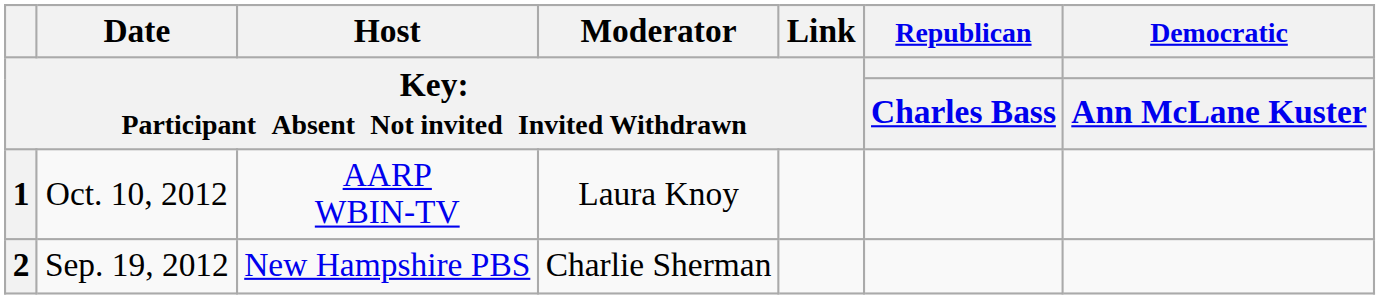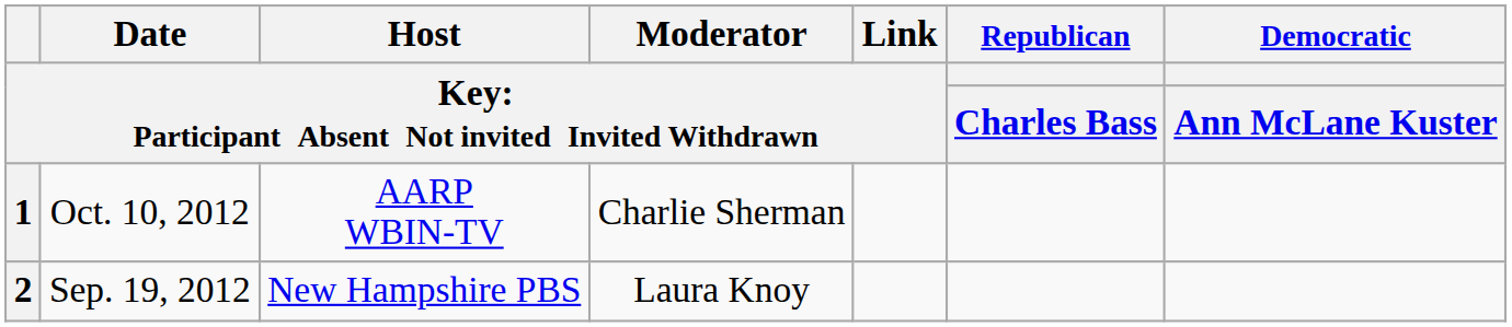1 | column 4: Laura Knoy -> Charlie Sherman
2 | column 4: Charlie Sherman -> Laura Knoy
